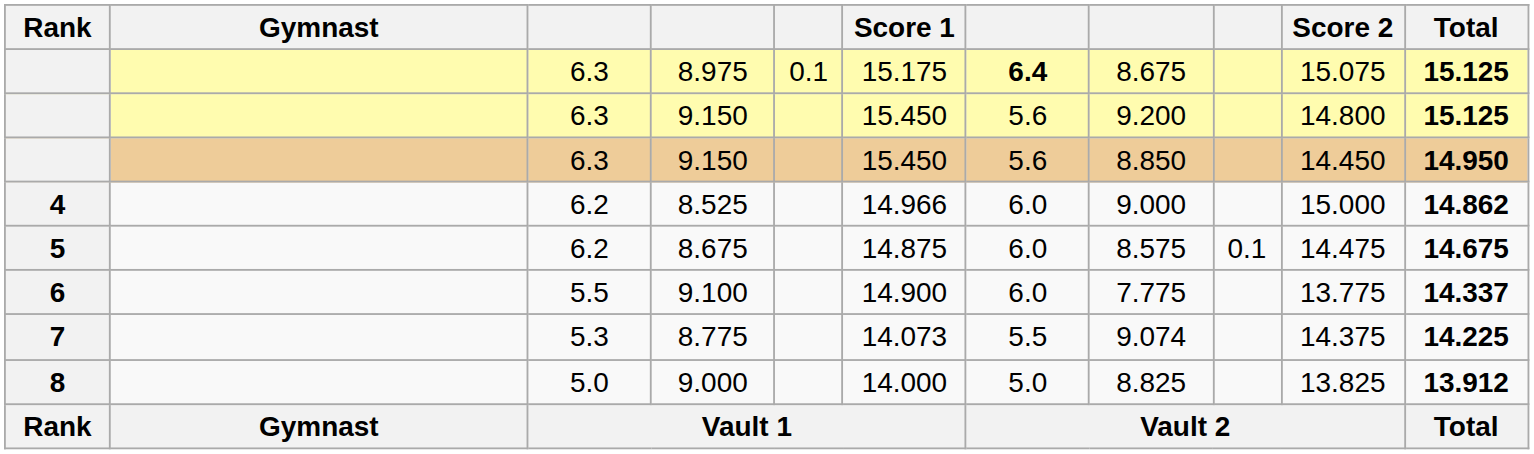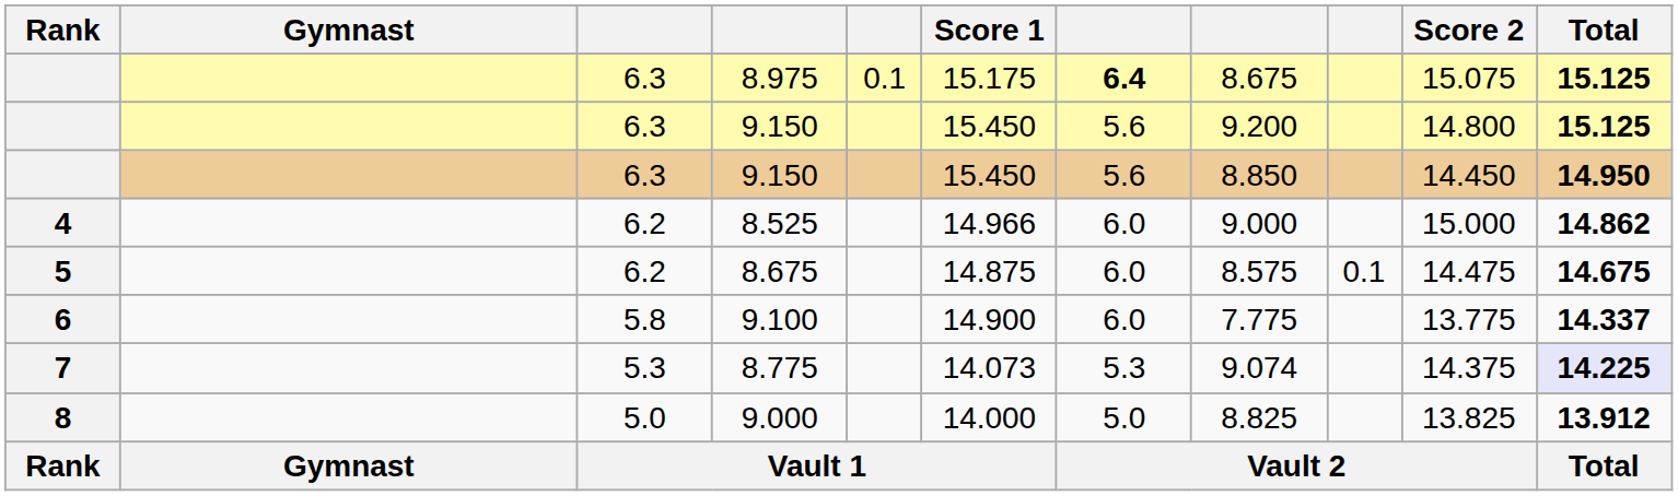9.100 | column 3: 5.5 -> 5.8
8.775 | column 7: 5.5 -> 5.3
8.775 | Total: no background -> lavender background
